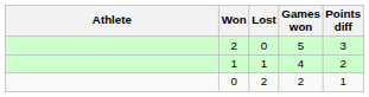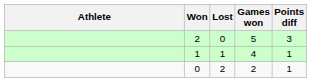row 3 | Points diff: 2 -> 1
